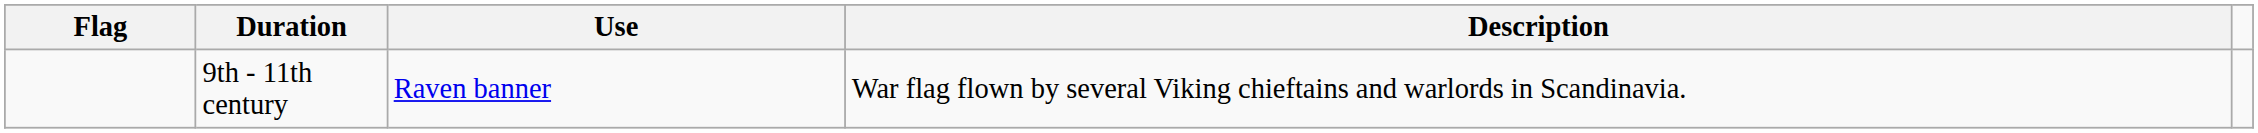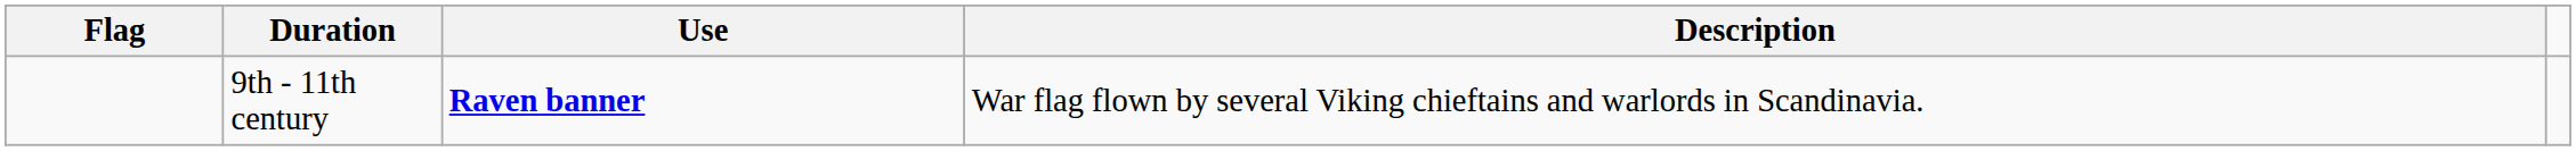9th - 11th century | Use: normal -> bold
